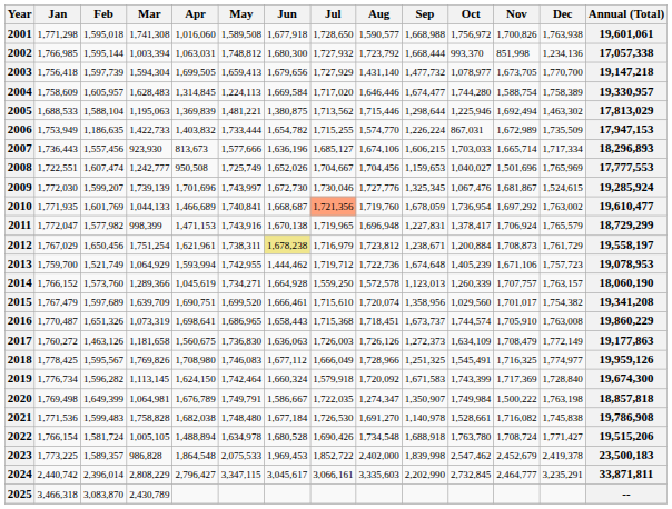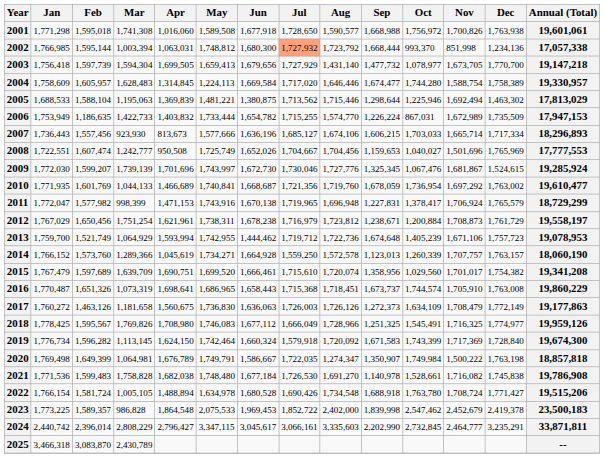2002 | Jul: no background -> lightsalmon background
2010 | Jul: lightsalmon background -> no background
2012 | Jun: khaki background -> no background
